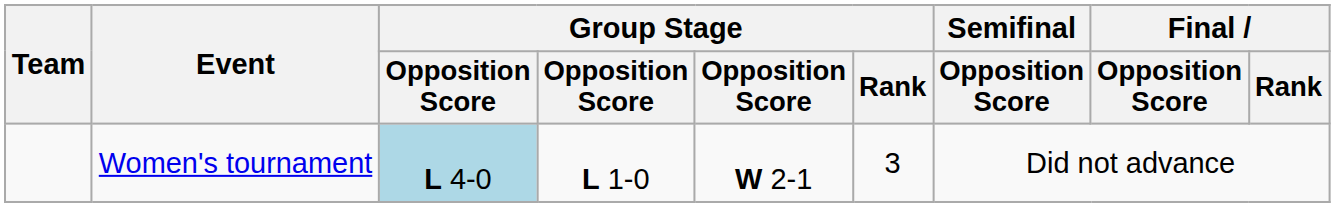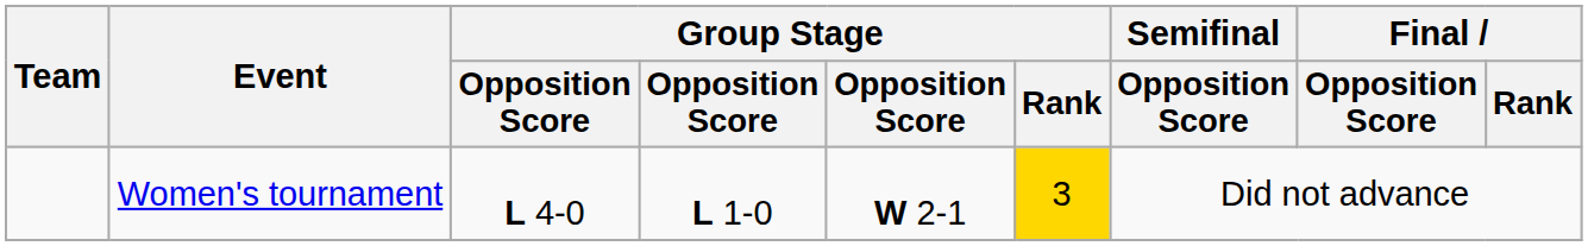Women's tournament | column 3: lightblue background -> no background
Women's tournament | Group Stage / Rank: no background -> gold background
